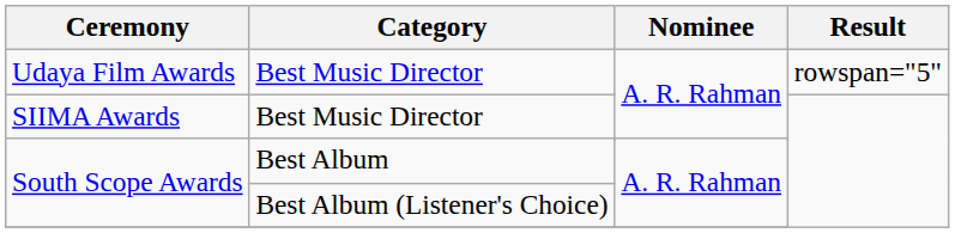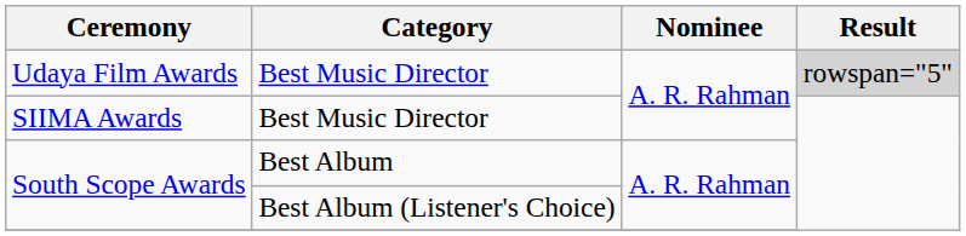Udaya Film Awards | Result: no background -> lightgrey background
